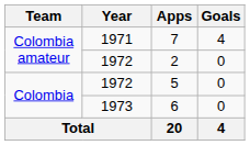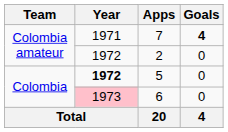7 | Goals: normal -> bold
5 | Year: normal -> bold
6 | Year: no background -> pink background
